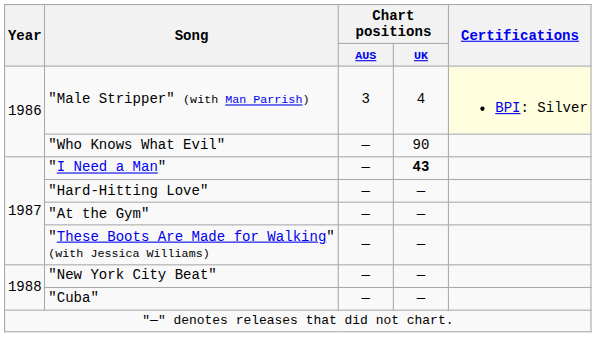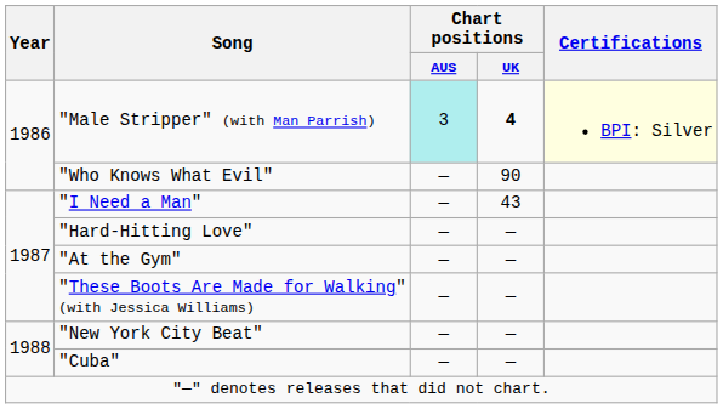"Male Stripper" (with Man Parrish) | Chart positions / AUS: no background -> paleturquoise background
"Male Stripper" (with Man Parrish) | Chart positions / UK: normal -> bold
"I Need a Man" | Chart positions / UK: bold -> normal
